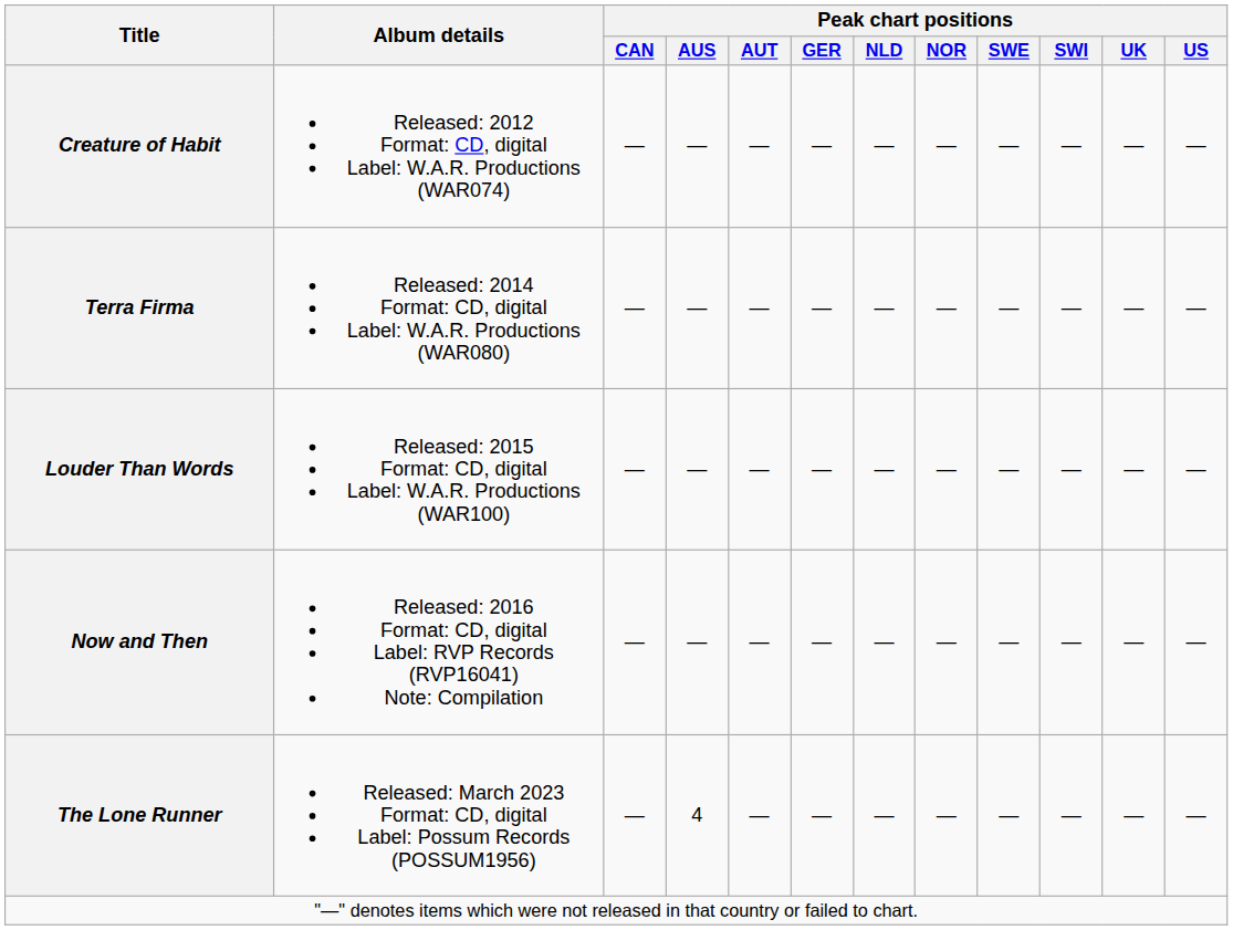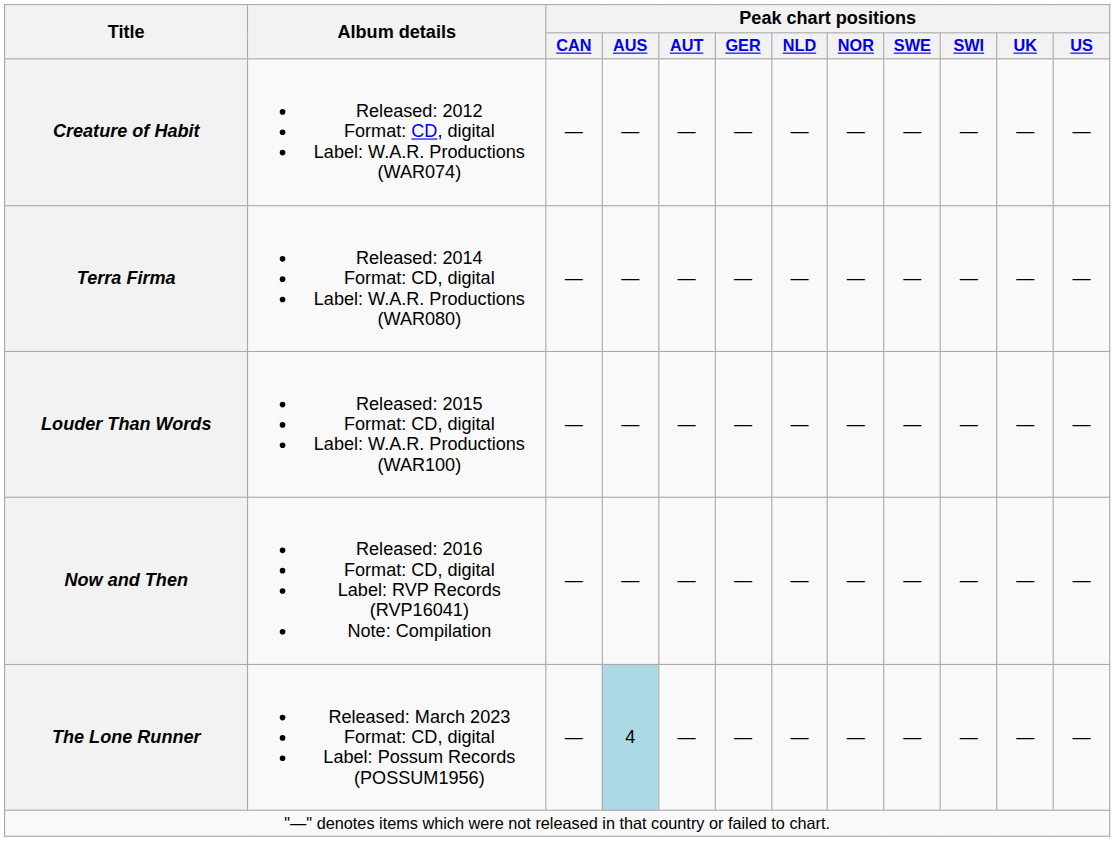The Lone Runner | Peak chart positions / AUS: no background -> lightblue background
